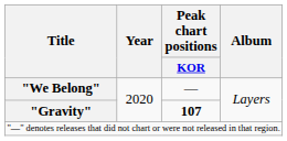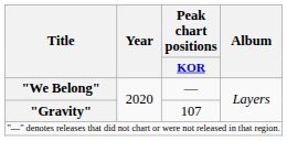"Gravity" | Peak chart positions / KOR: bold -> normal
